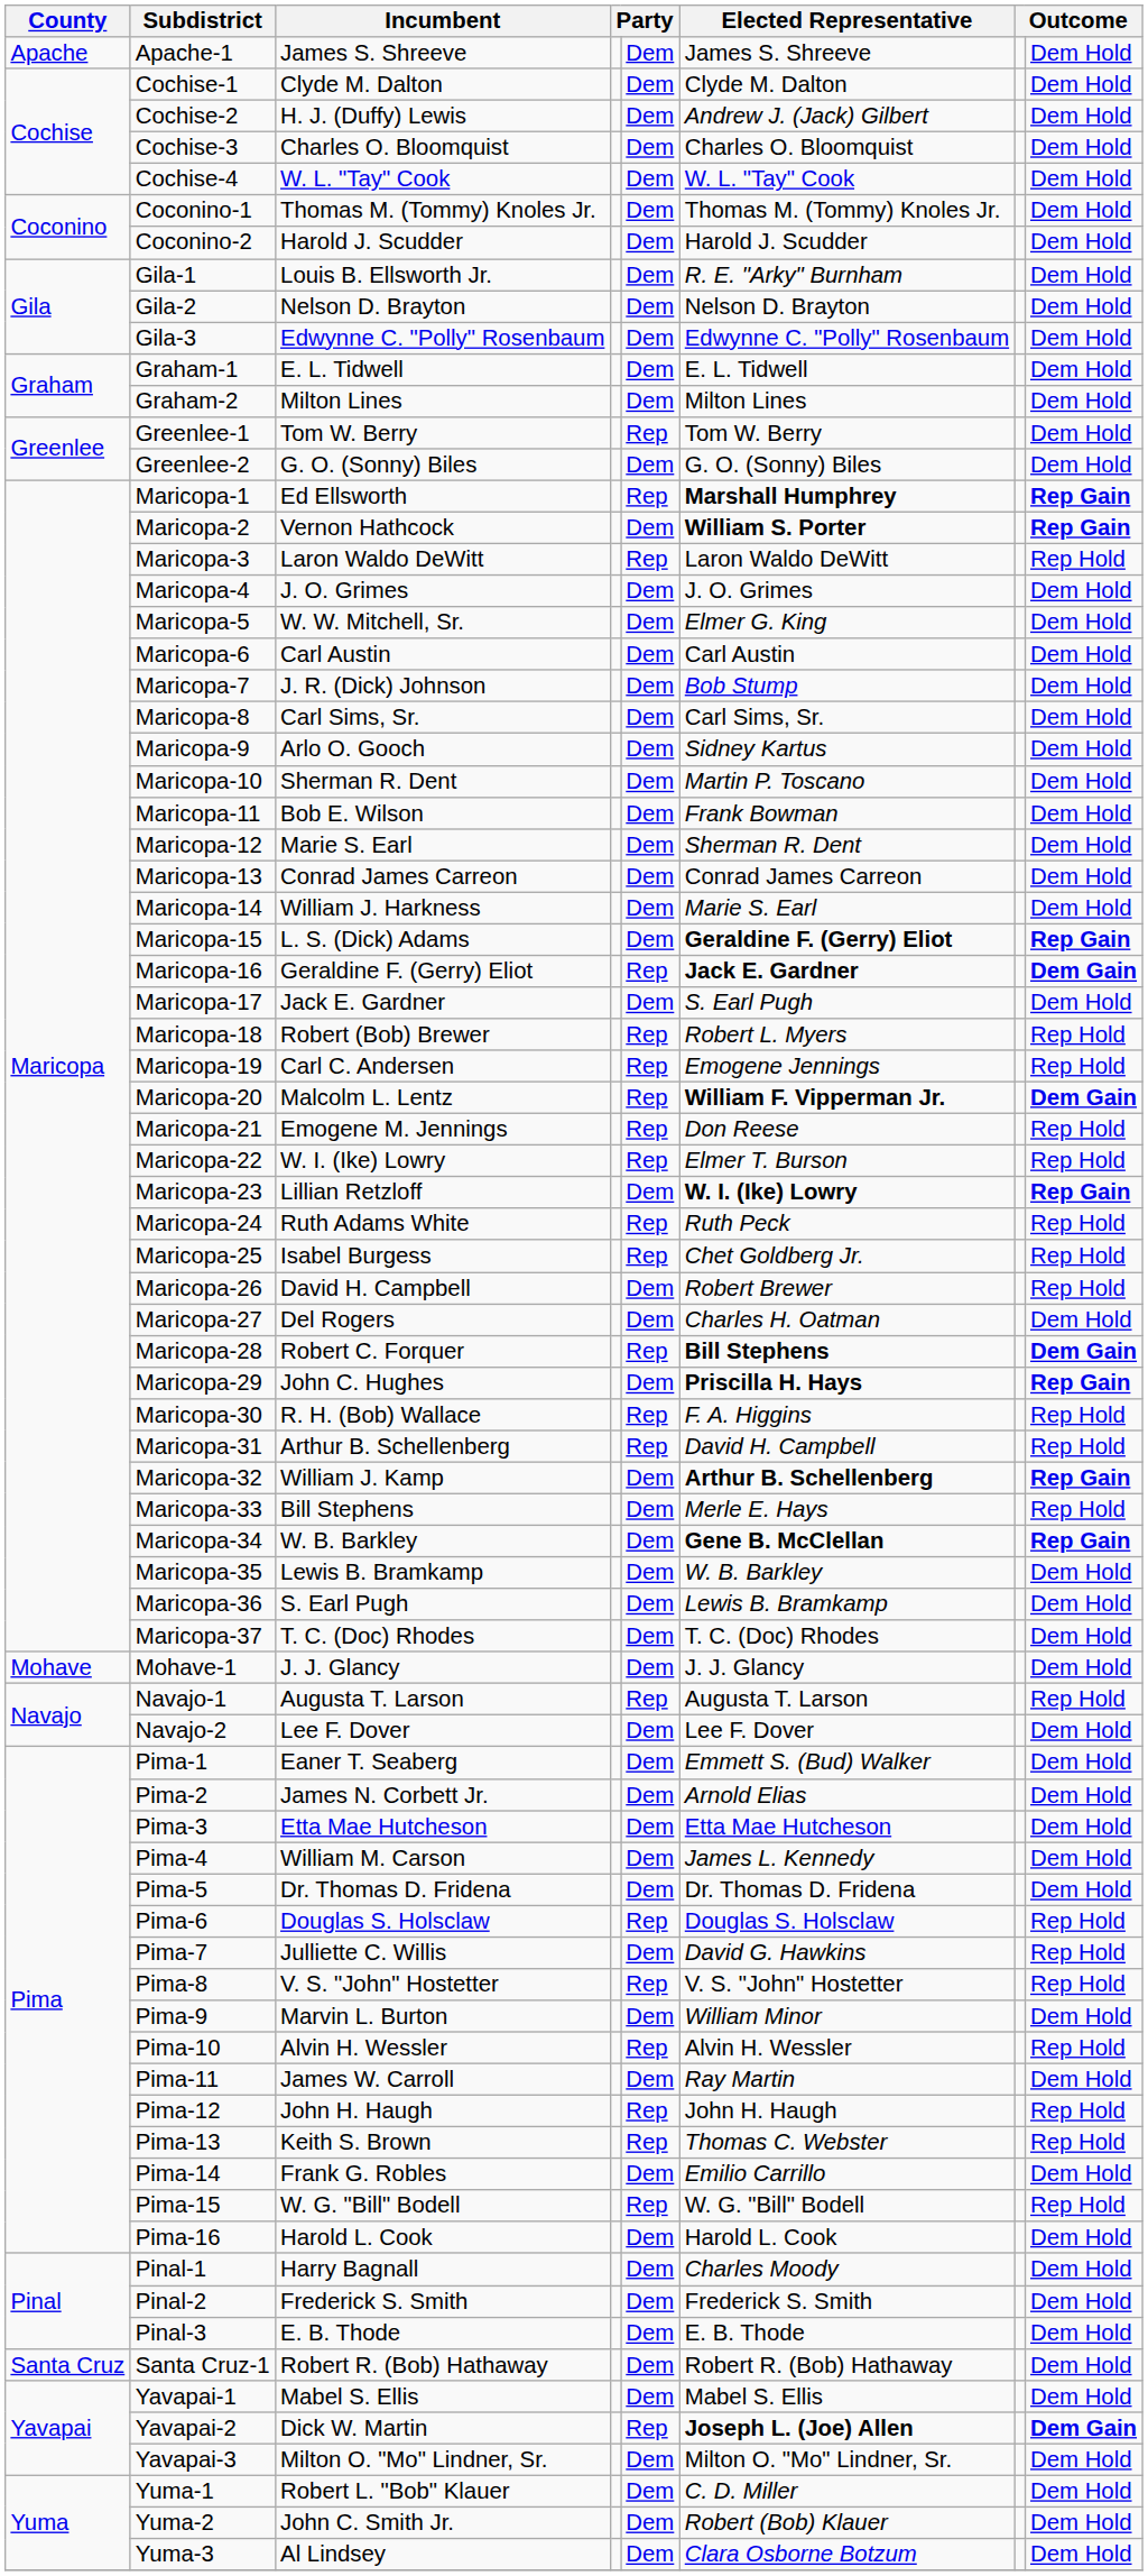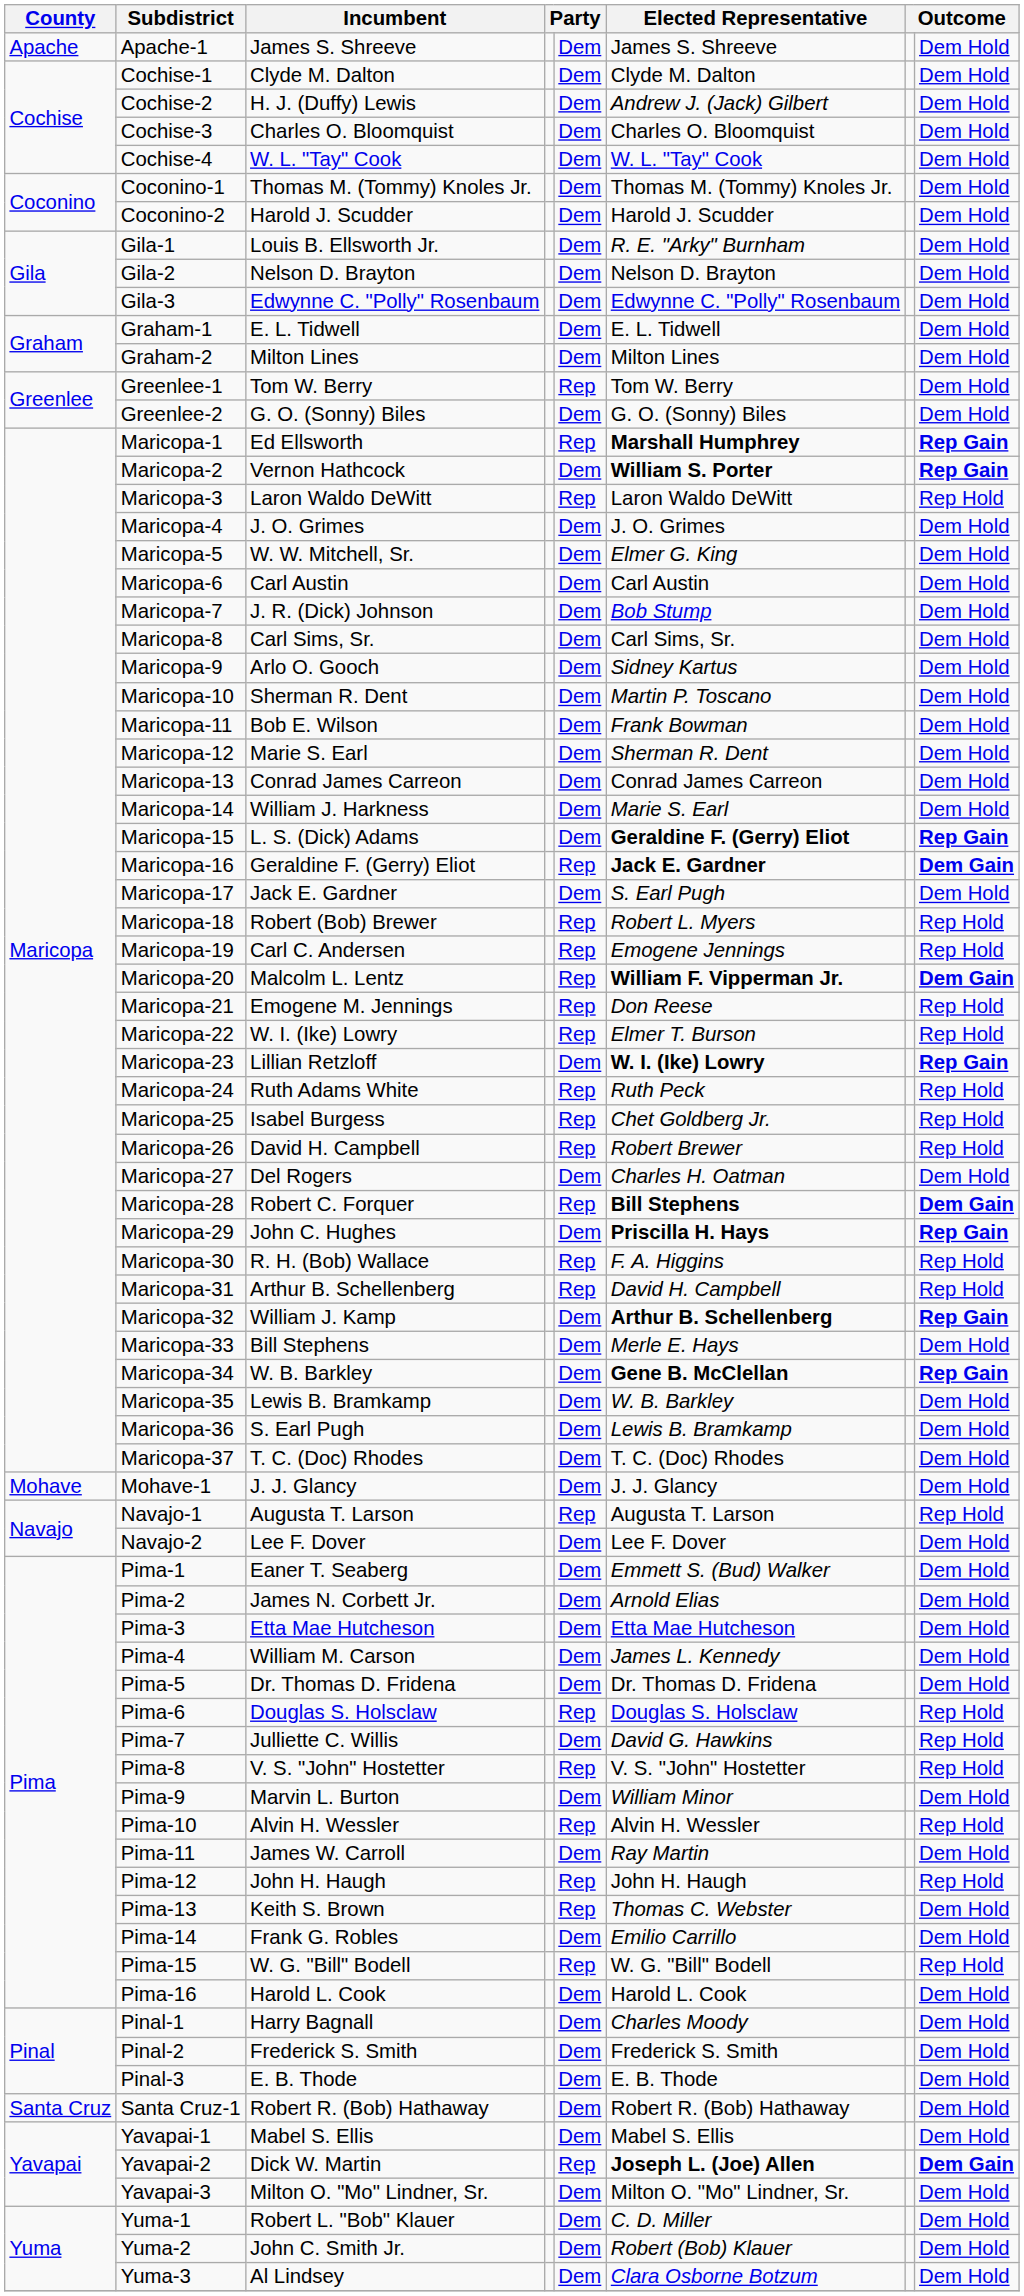Maricopa-26 | column 5: Dem -> Rep
Maricopa-33 | column 8: Rep Hold -> Dem Hold
Pima-13 | column 8: Rep Hold -> Dem Hold
